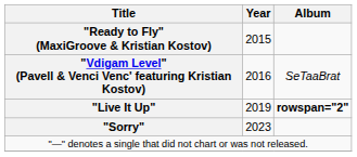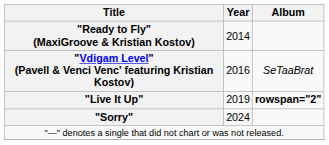"Ready to Fly" (MaxiGroove & Kristian Kostov) | Year: 2015 -> 2014
"Sorry" | Year: 2023 -> 2024
